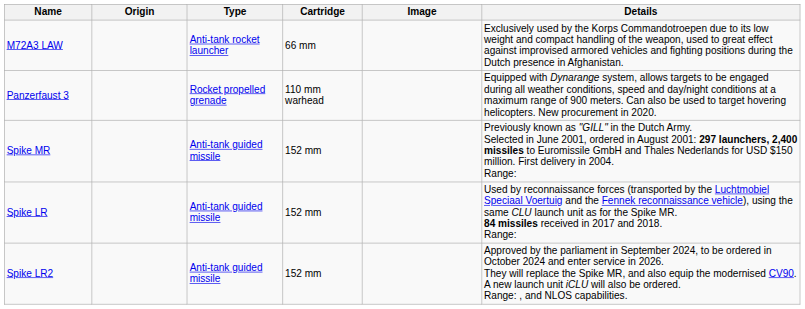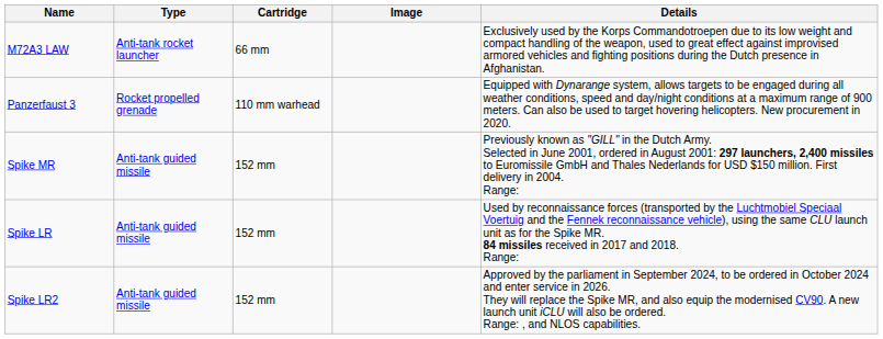- column: Origin
